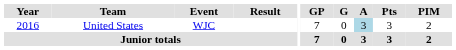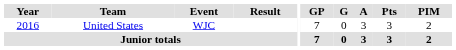United States | A: lightblue background -> no background
